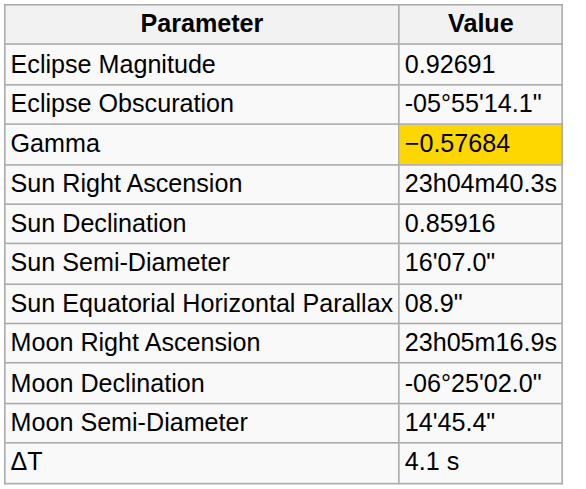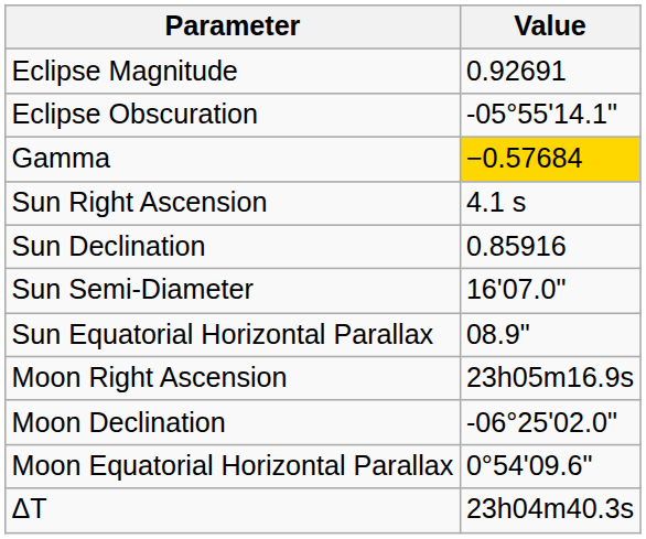Sun Right Ascension | Value: 23h04m40.3s -> 4.1 s
- row: Moon Semi-Diameter | 14'45.4"
+ row: Moon Equatorial Horizontal Parallax | 0°54'09.6"
ΔT | Value: 4.1 s -> 23h04m40.3s
